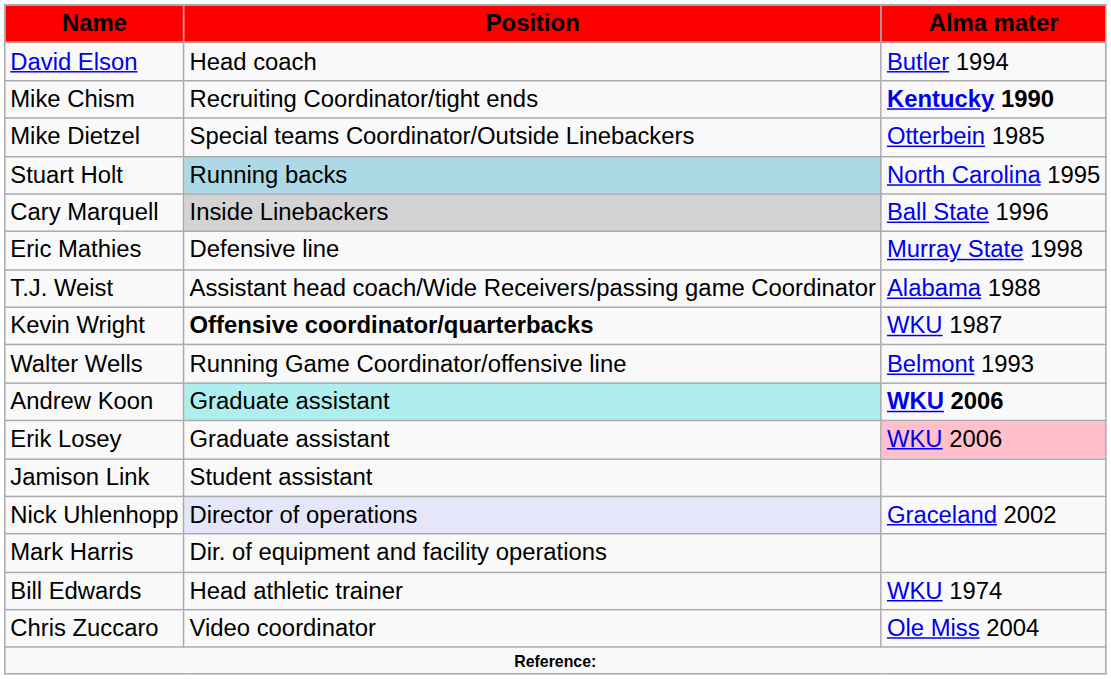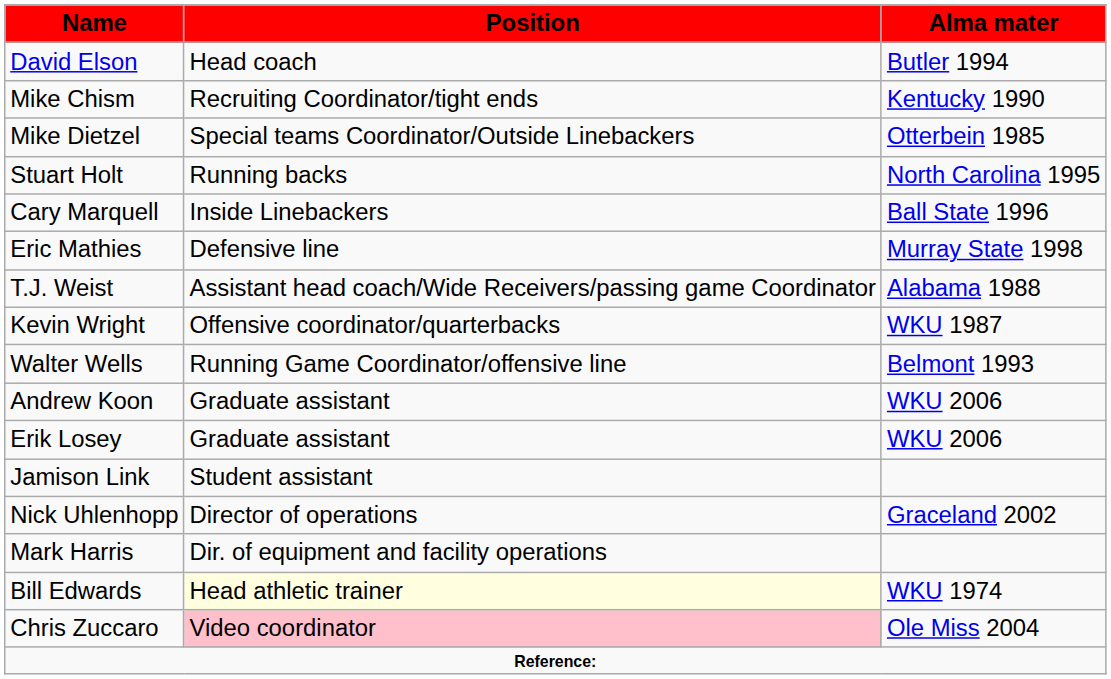Mike Chism | column 3: bold -> normal
Stuart Holt | column 2: lightblue background -> no background
Cary Marquell | column 2: lightgrey background -> no background
Kevin Wright | column 2: bold -> normal
Andrew Koon | column 2: paleturquoise background -> no background
Andrew Koon | column 3: bold -> normal
Erik Losey | column 3: pink background -> no background
Nick Uhlenhopp | column 2: lavender background -> no background
Bill Edwards | column 2: no background -> lightyellow background
Chris Zuccaro | column 2: no background -> pink background
